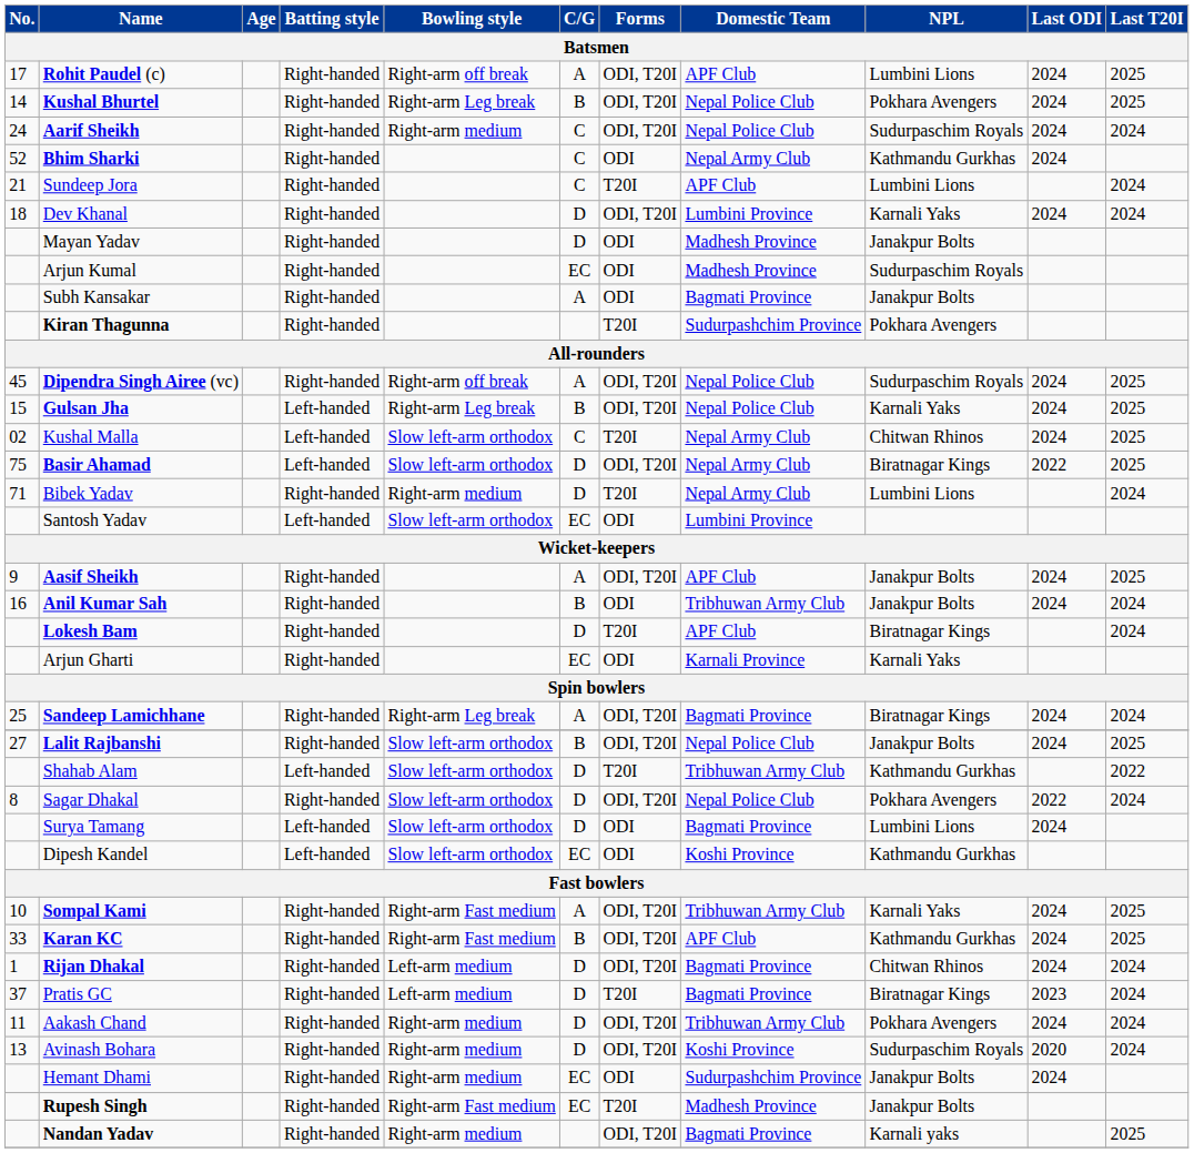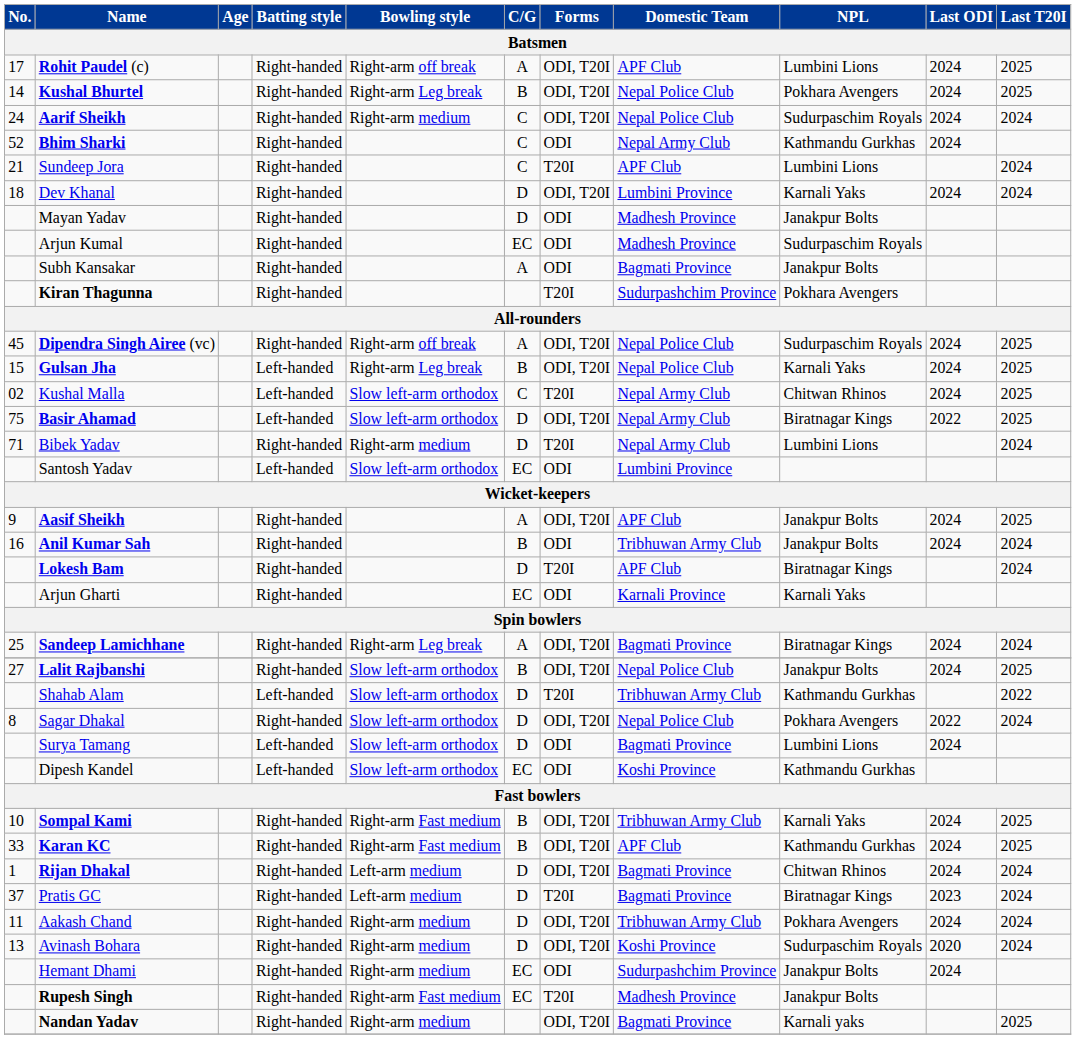Sompal Kami | C/G: A -> B
